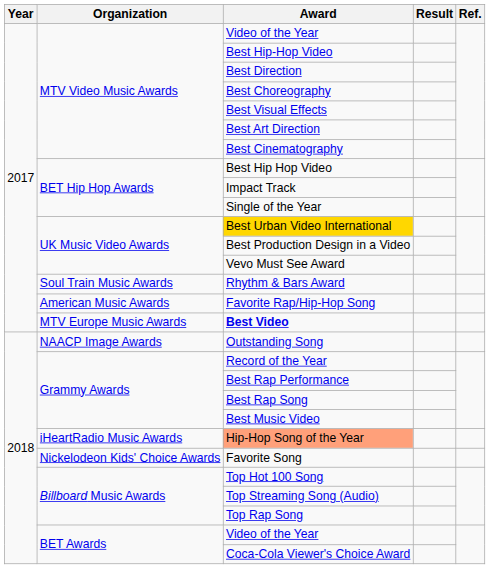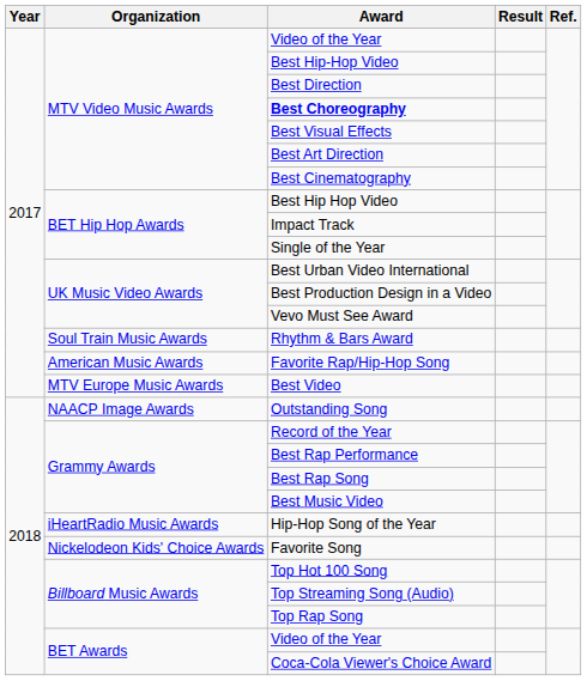Best Choreography | Award: normal -> bold
Best Urban Video International | Award: gold background -> no background
Best Video | Award: bold -> normal
Hip-Hop Song of the Year | Award: lightsalmon background -> no background
